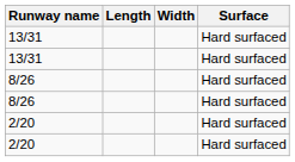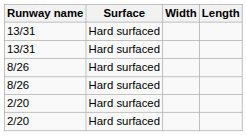columns swapped: Length <-> Surface
